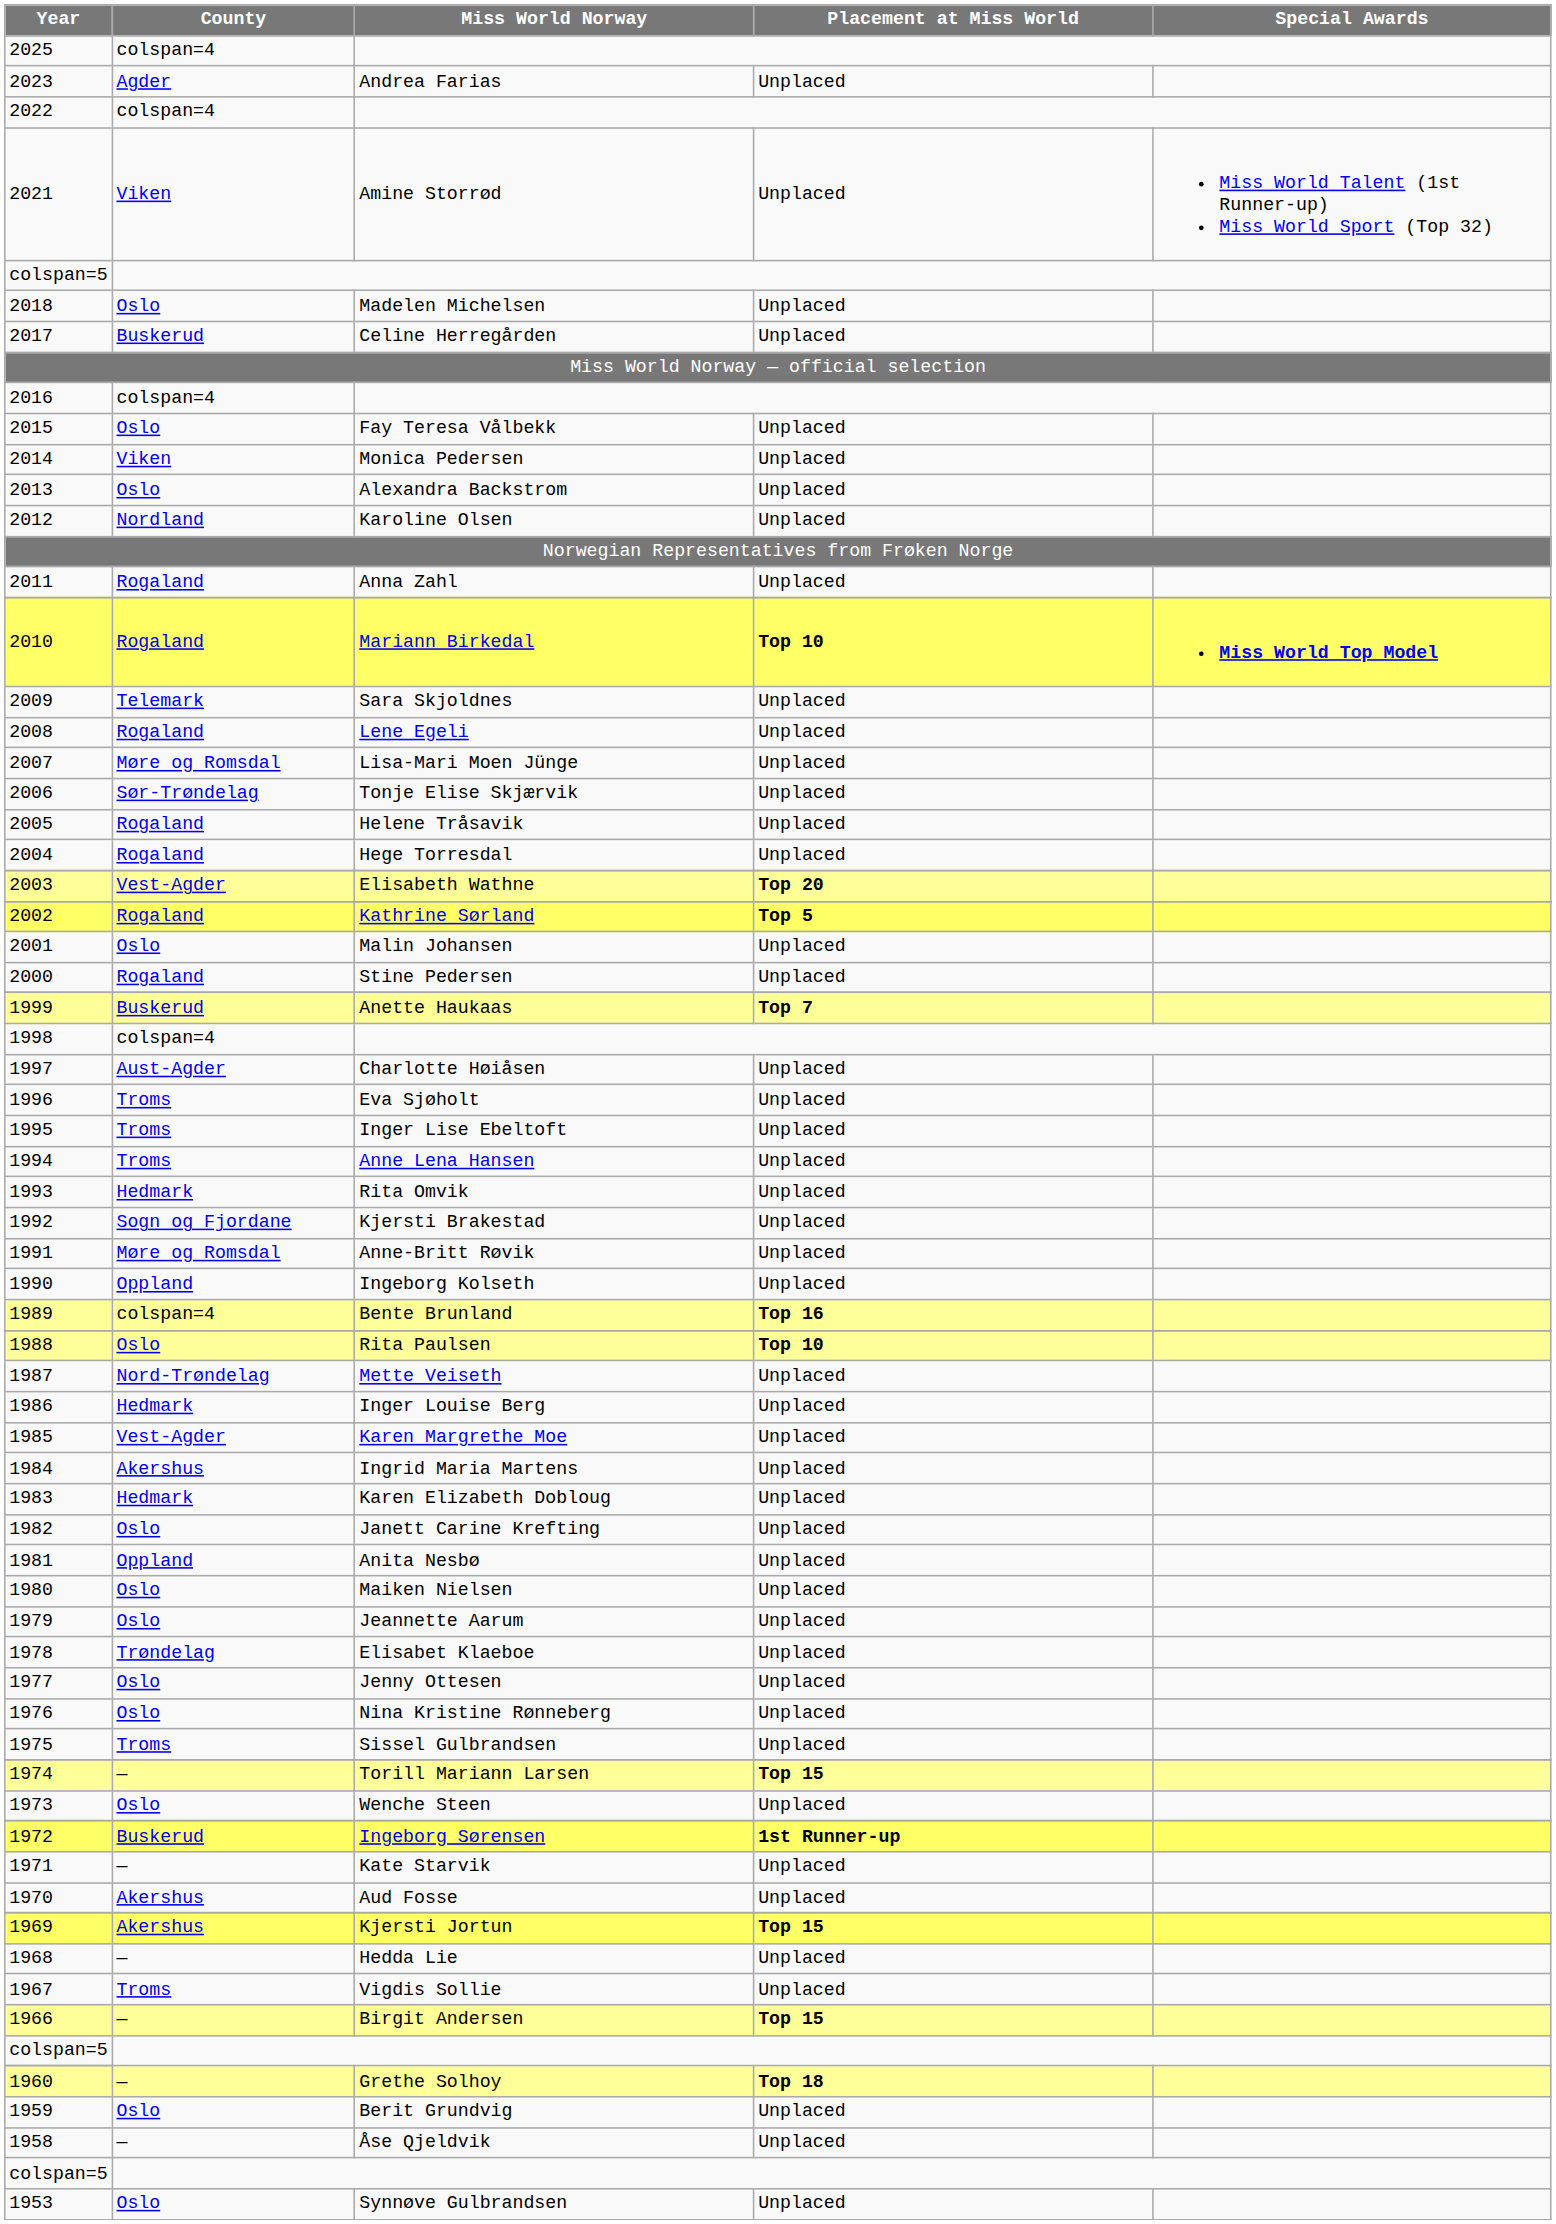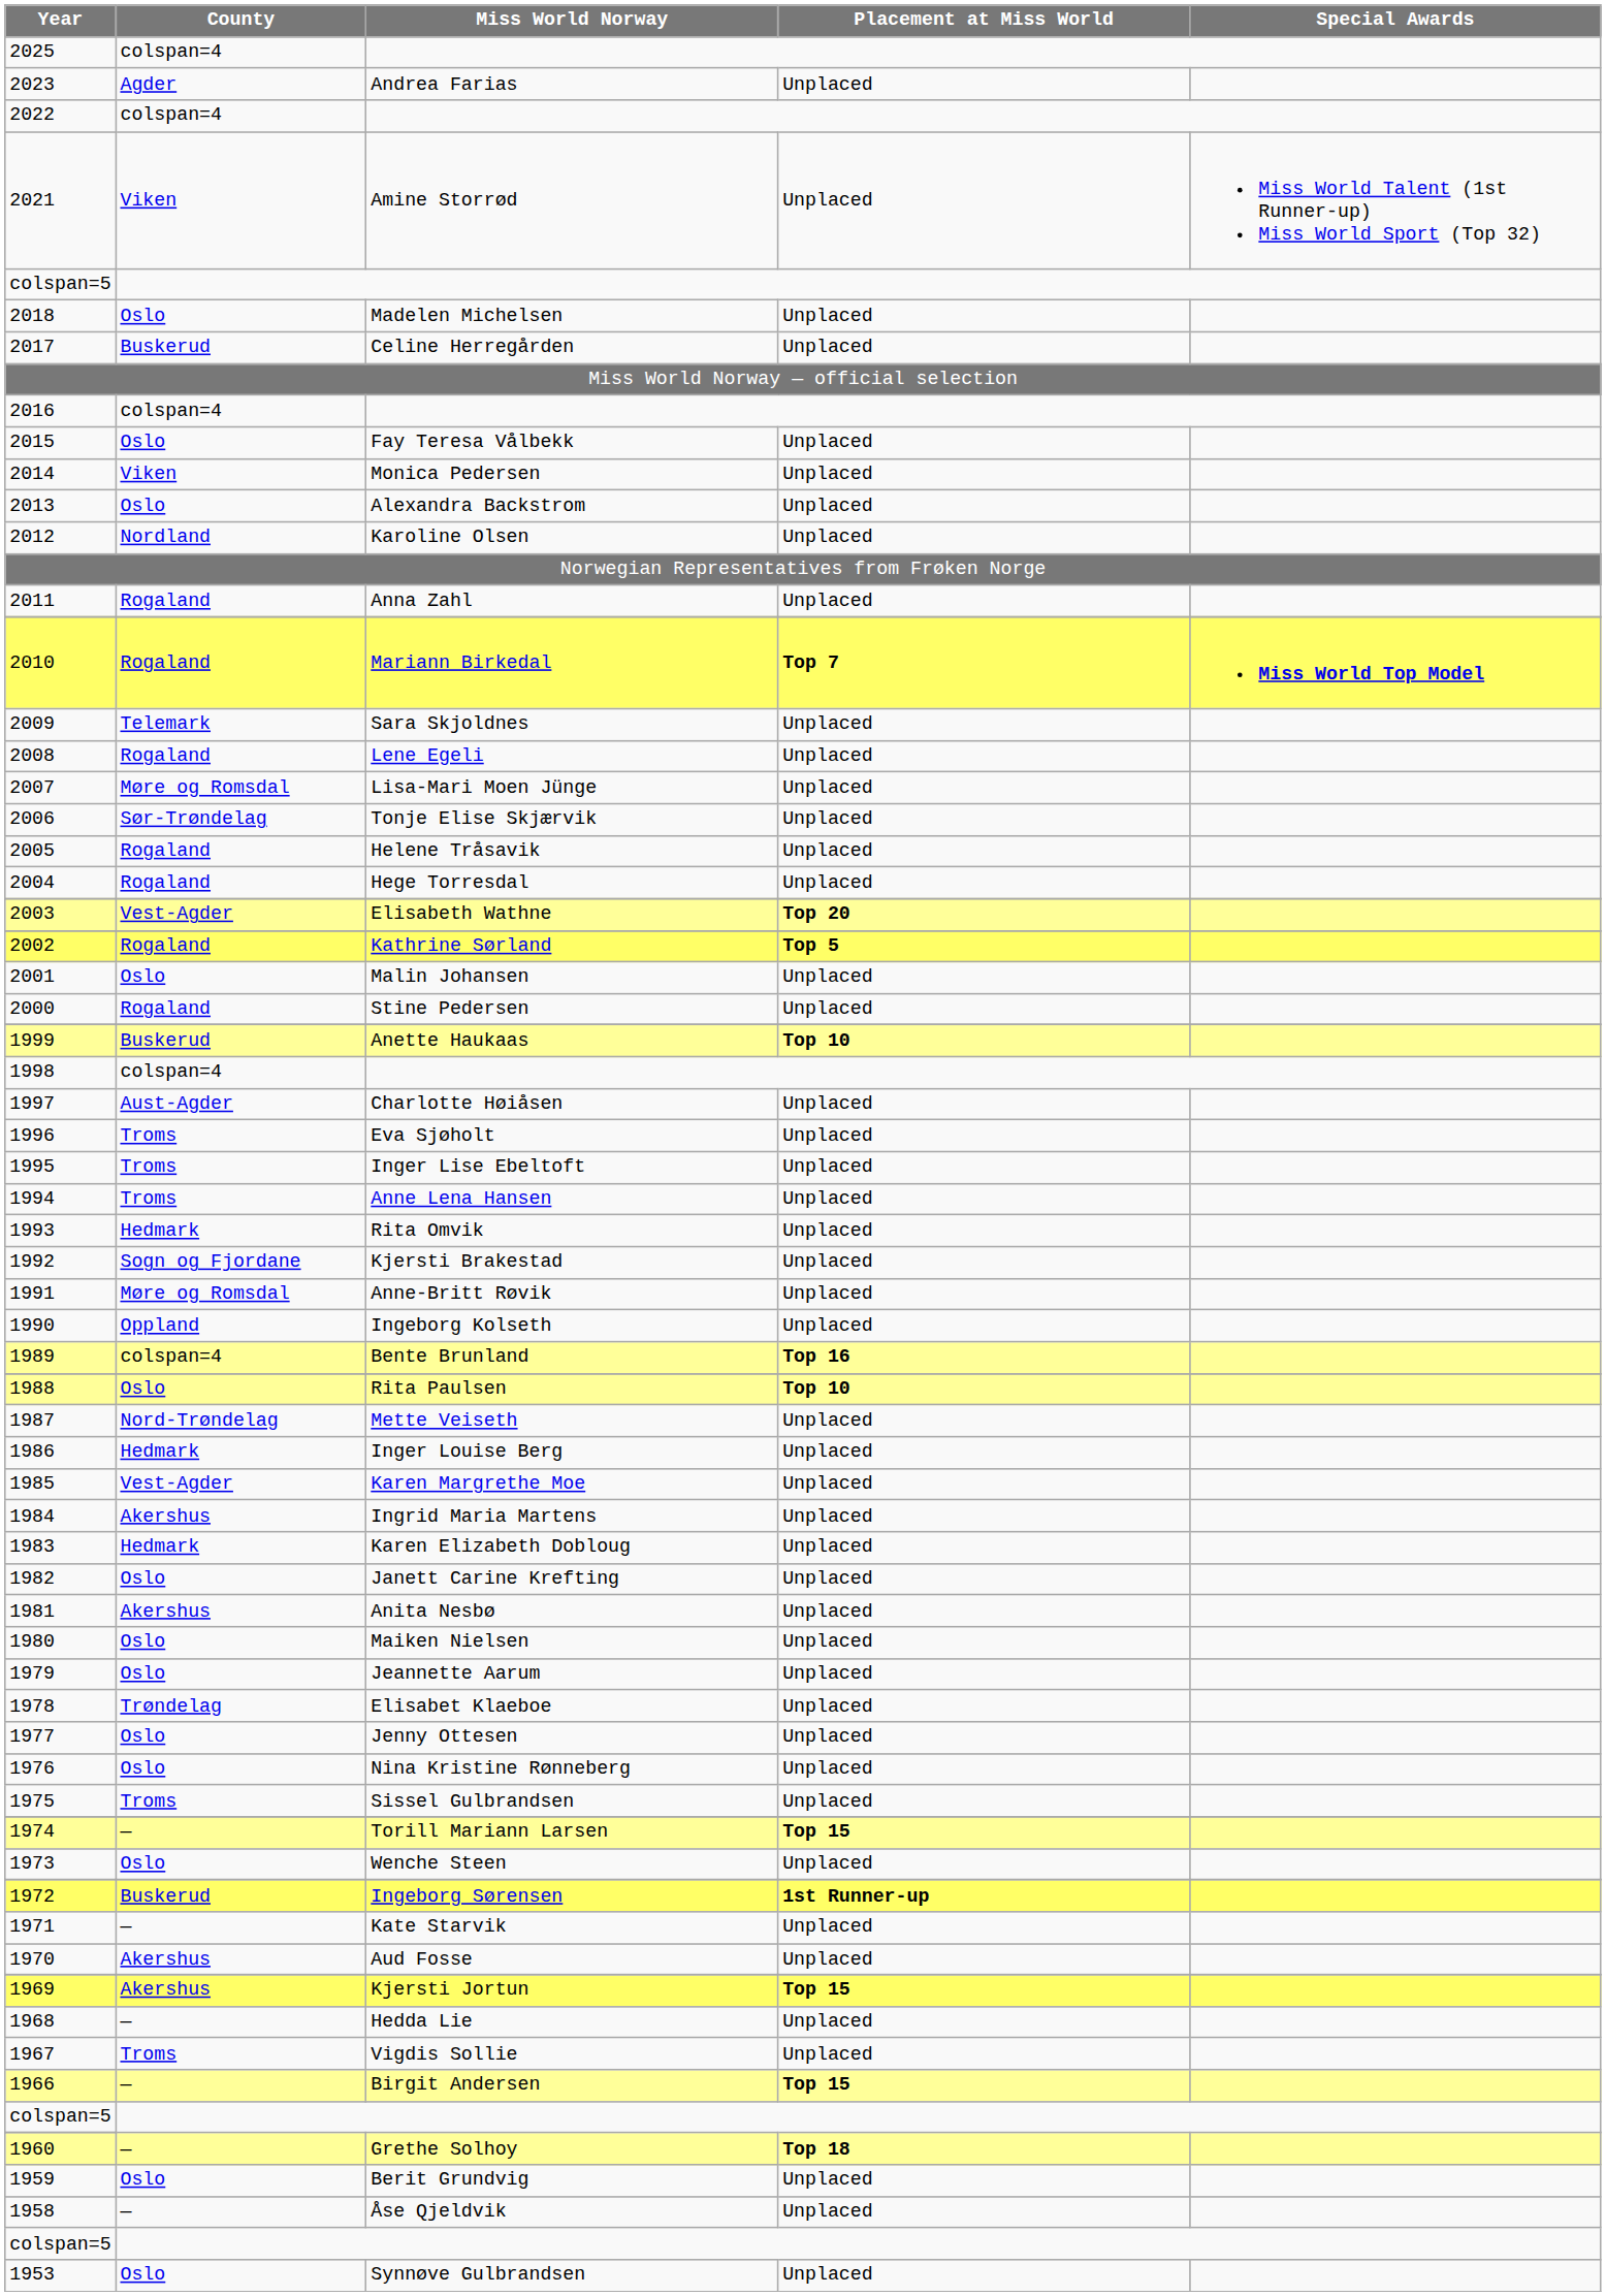Mariann Birkedal | Placement at Miss World: Top 10 -> Top 7
Anette Haukaas | Placement at Miss World: Top 7 -> Top 10
Anita Nesbø | County: Oppland -> Akershus
